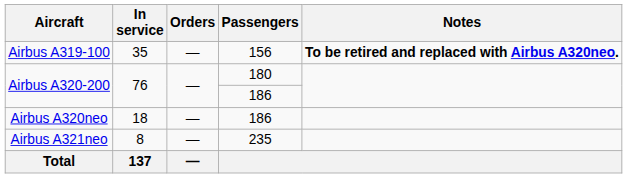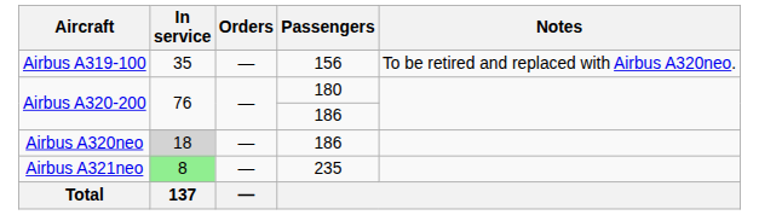Airbus A319-100 | Notes: bold -> normal
Airbus A320neo | In service: no background -> lightgrey background
Airbus A321neo | In service: no background -> lightgreen background
